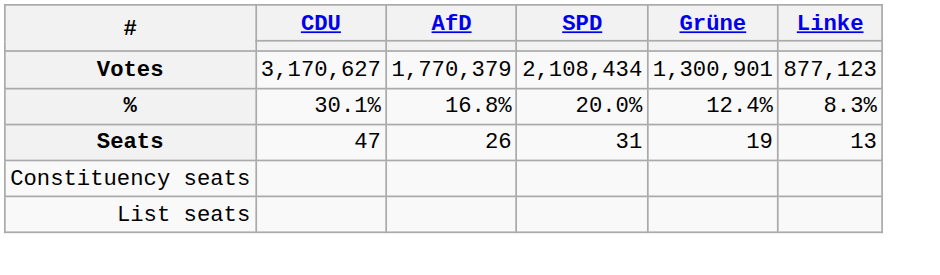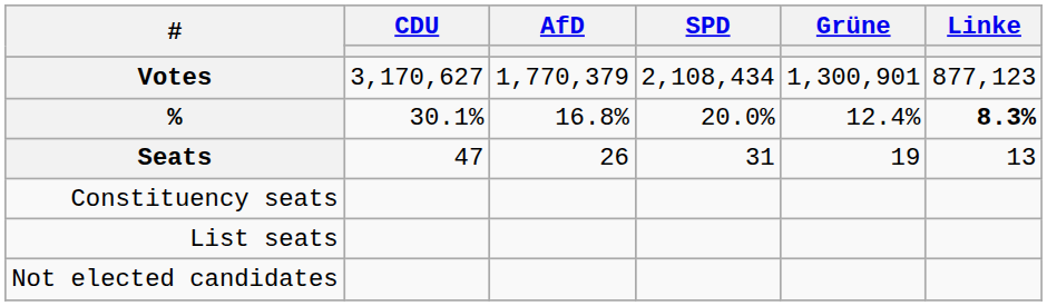% | Linke: normal -> bold
+ row: Not elected candidates
